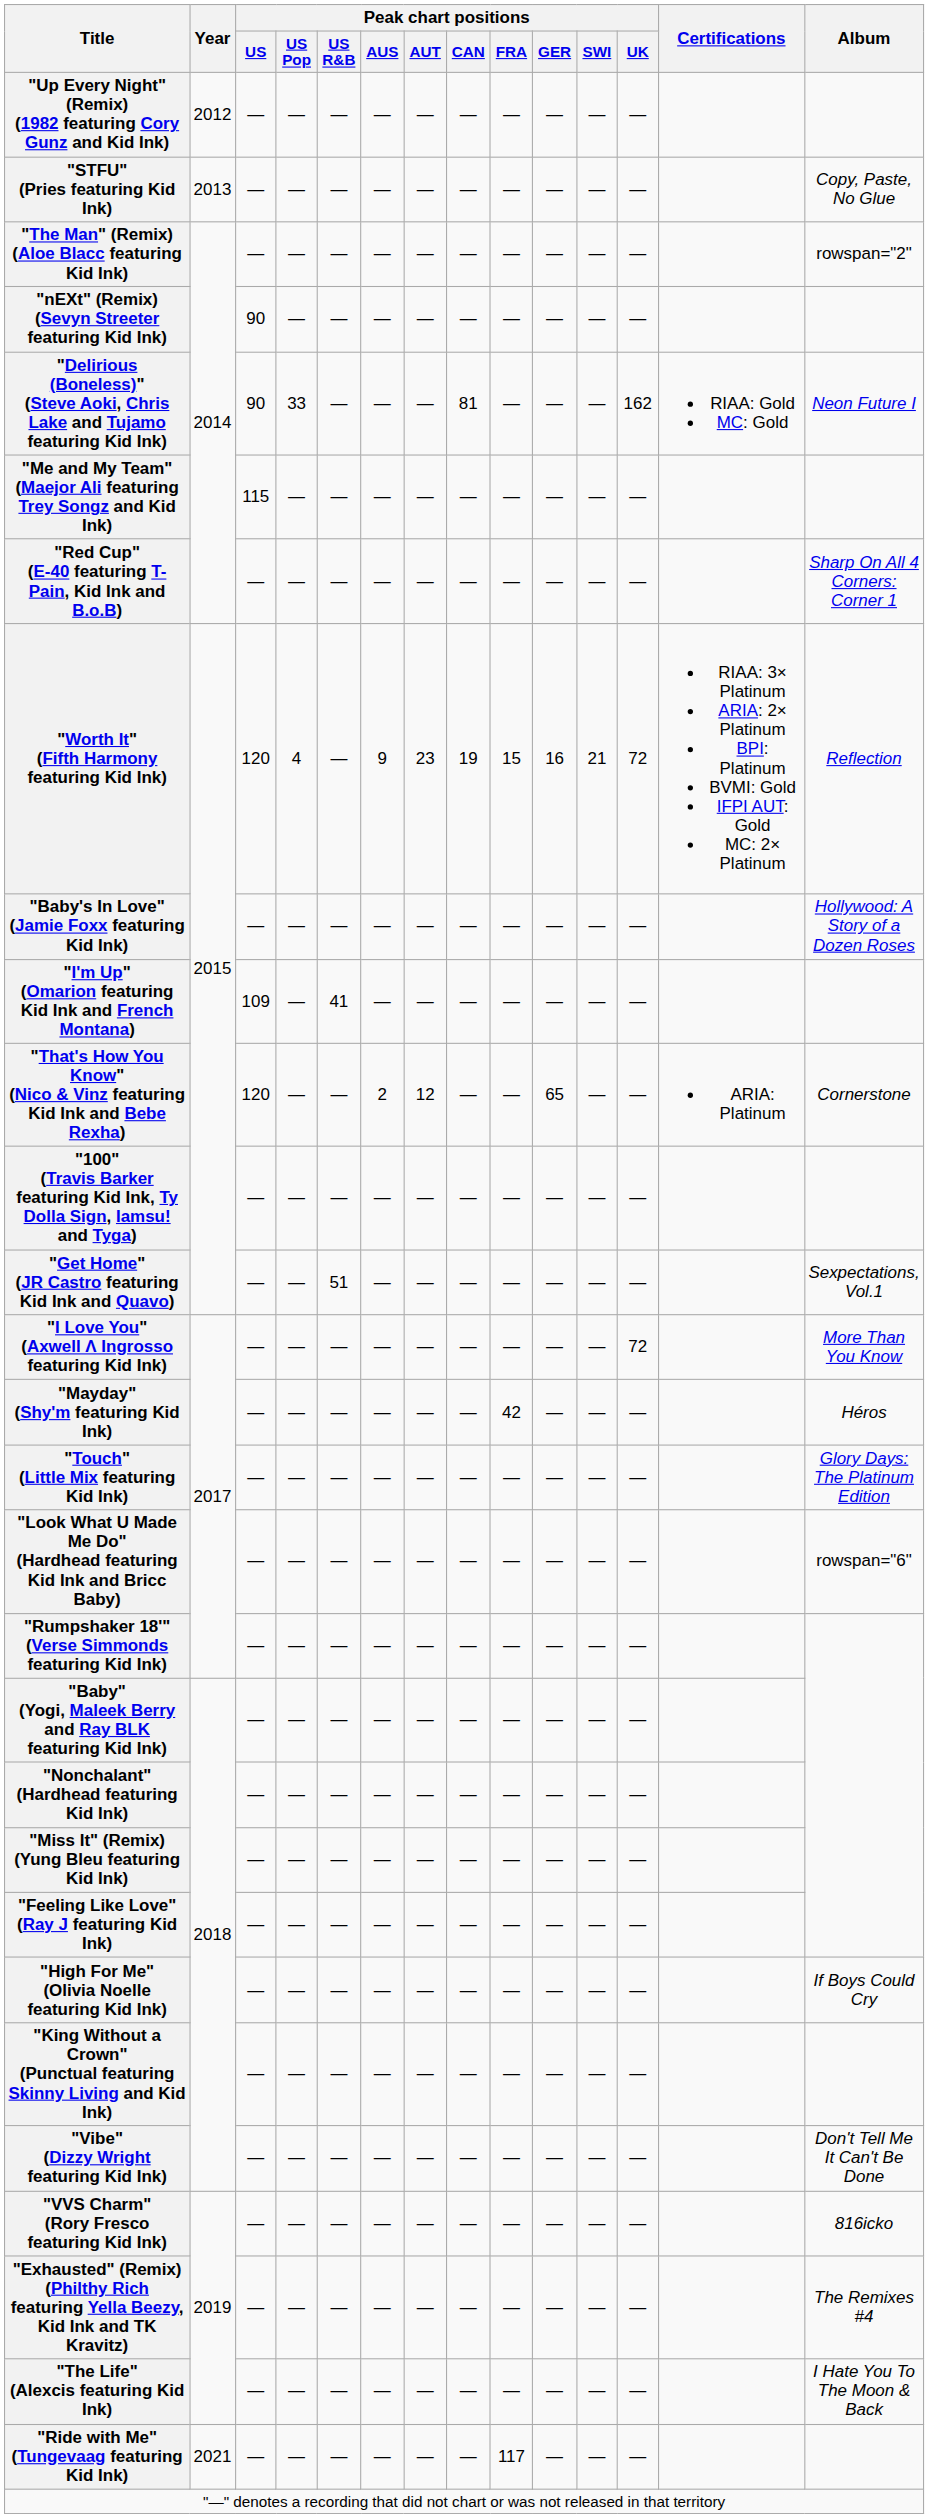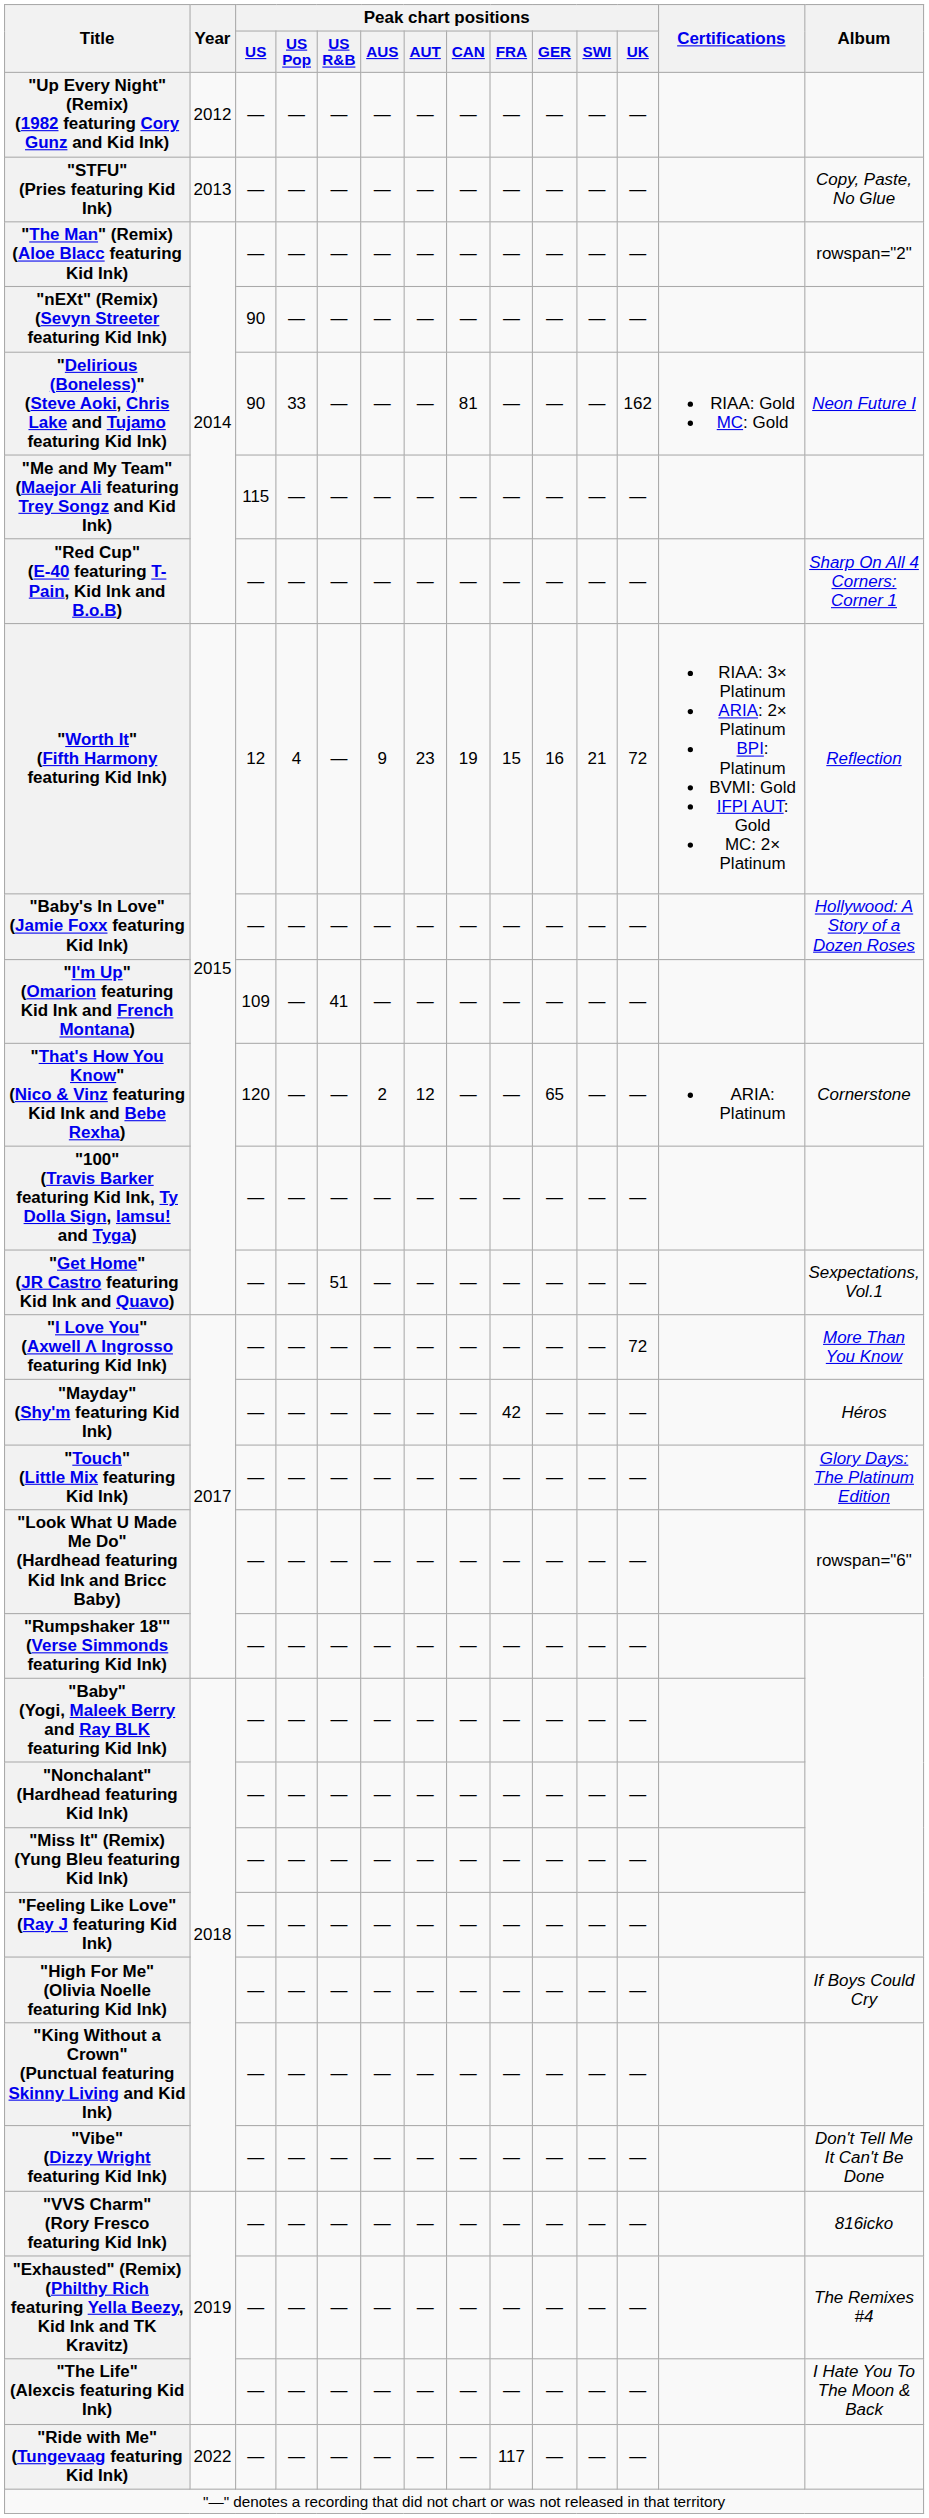"Worth It" (Fifth Harmony featuring Kid Ink) | Peak chart positions / US: 120 -> 12
"Ride with Me" (Tungevaag featuring Kid Ink) | Year: 2021 -> 2022
